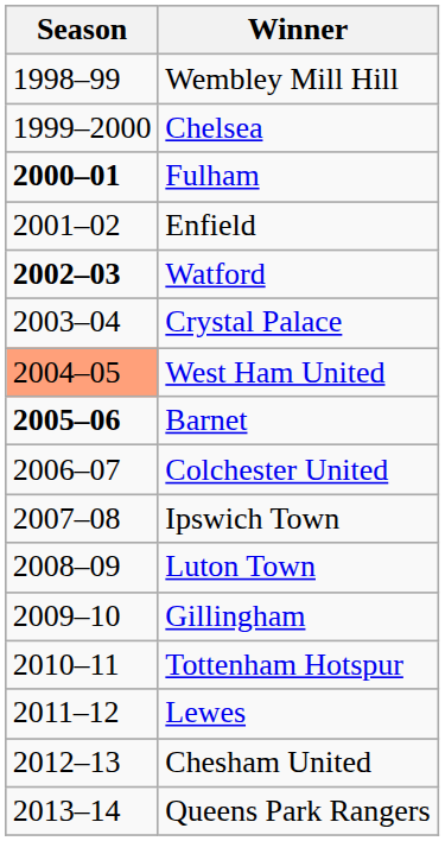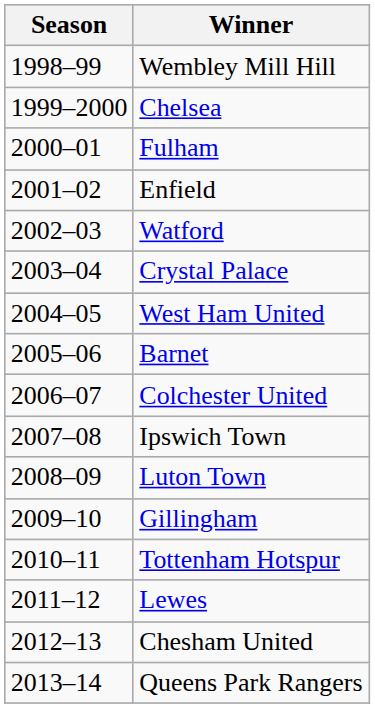Fulham | Season: bold -> normal
Watford | Season: bold -> normal
West Ham United | Season: lightsalmon background -> no background
Barnet | Season: bold -> normal
